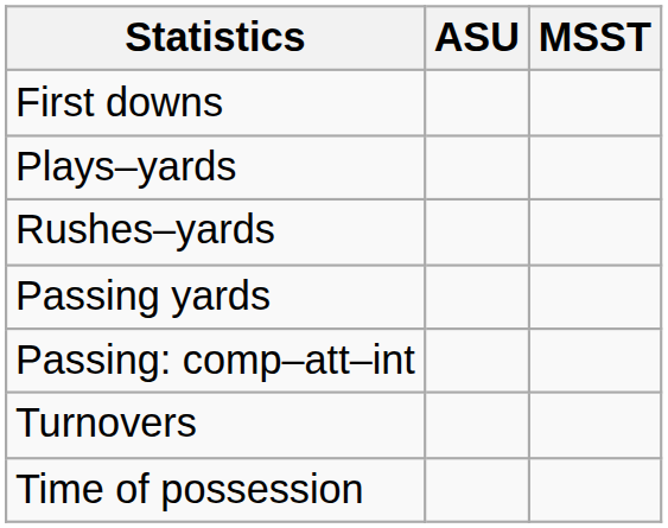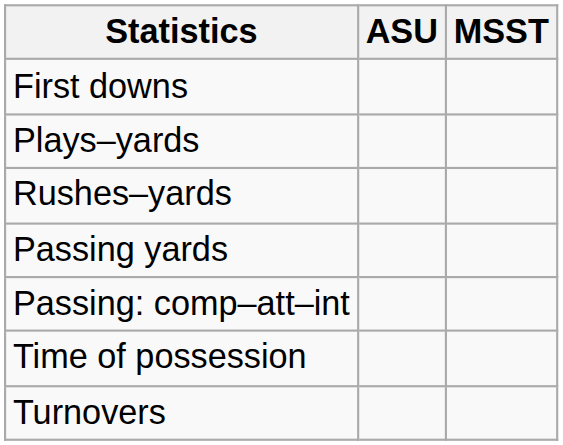rows swapped: Turnovers <-> Time of possession
